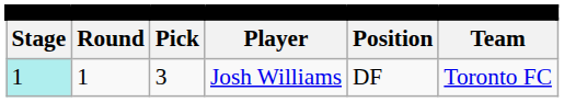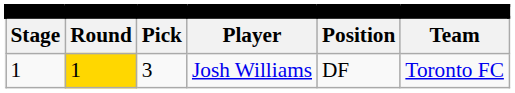Josh Williams | column 1: paleturquoise background -> no background
Josh Williams | column 2: no background -> gold background
